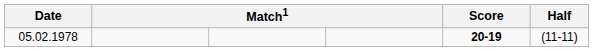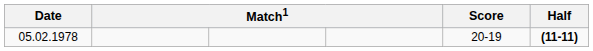05.02.1978 | Score: bold -> normal
05.02.1978 | Half: normal -> bold
